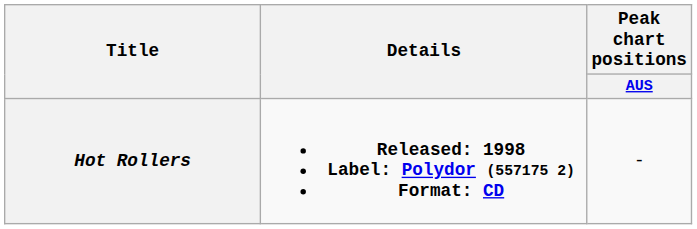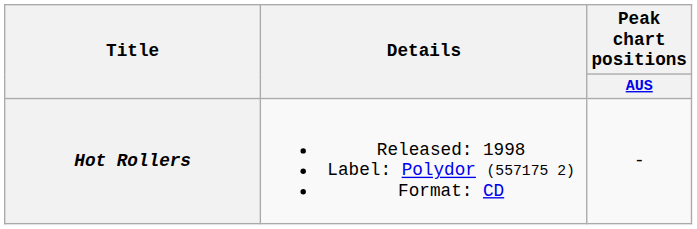Hot Rollers | Details: bold -> normal
